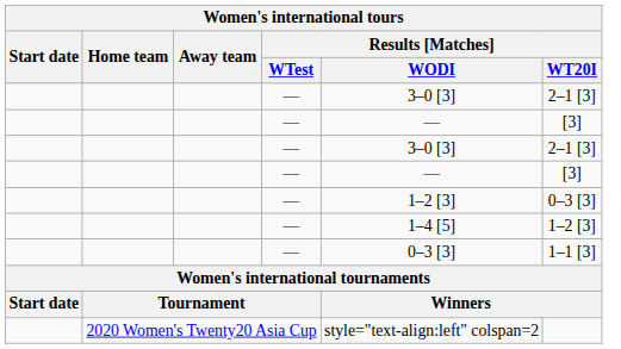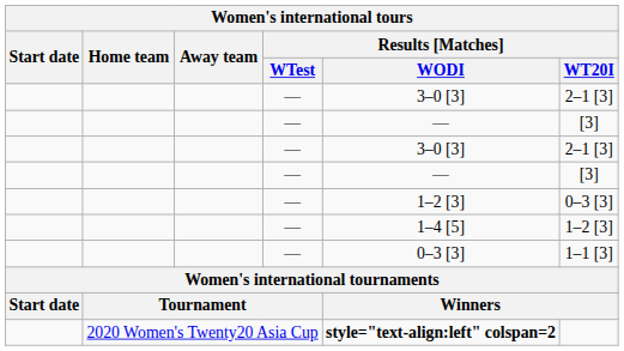2020 Women's Twenty20 Asia Cup | Results [Matches] / WODI: normal -> bold
